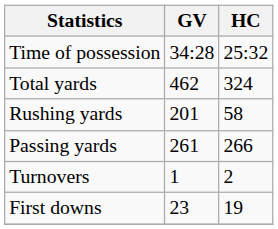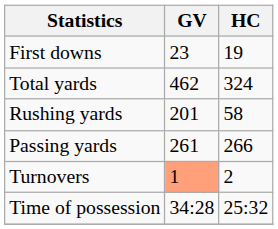rows swapped: First downs <-> Time of possession
Turnovers | GV: no background -> lightsalmon background
